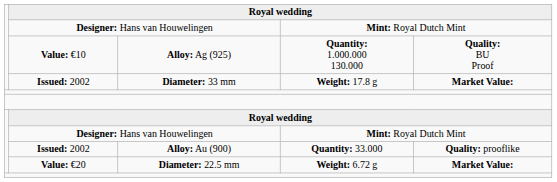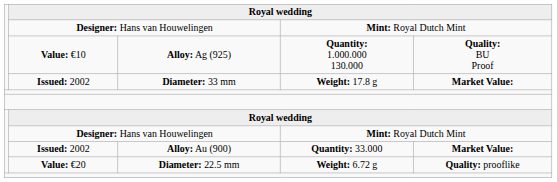Alloy: Au (900) | column 5: Quality: prooflike -> Market Value:
Diameter: 22.5 mm | column 5: Market Value: -> Quality: prooflike
